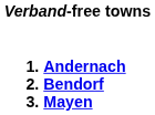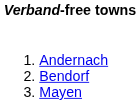row 2 | column 1: bold -> normal
